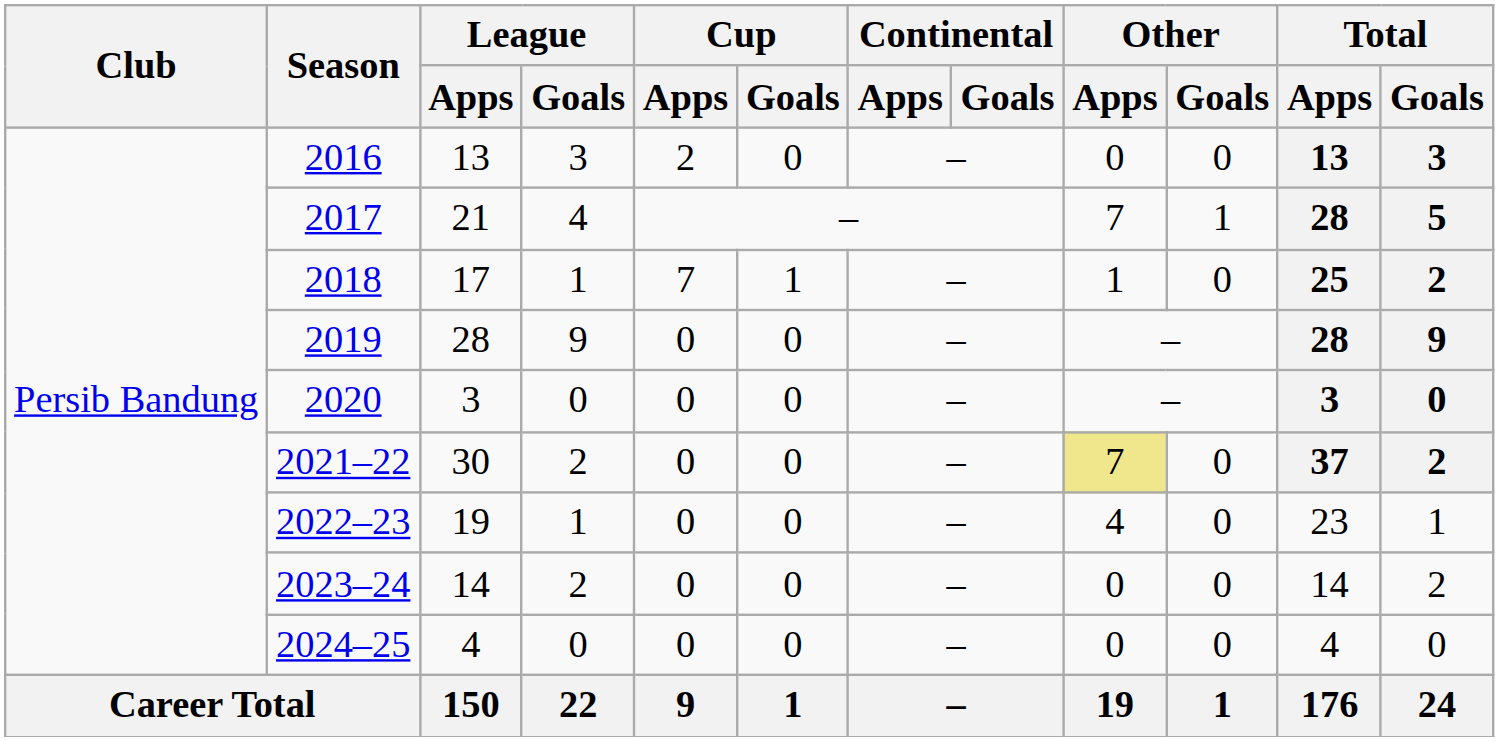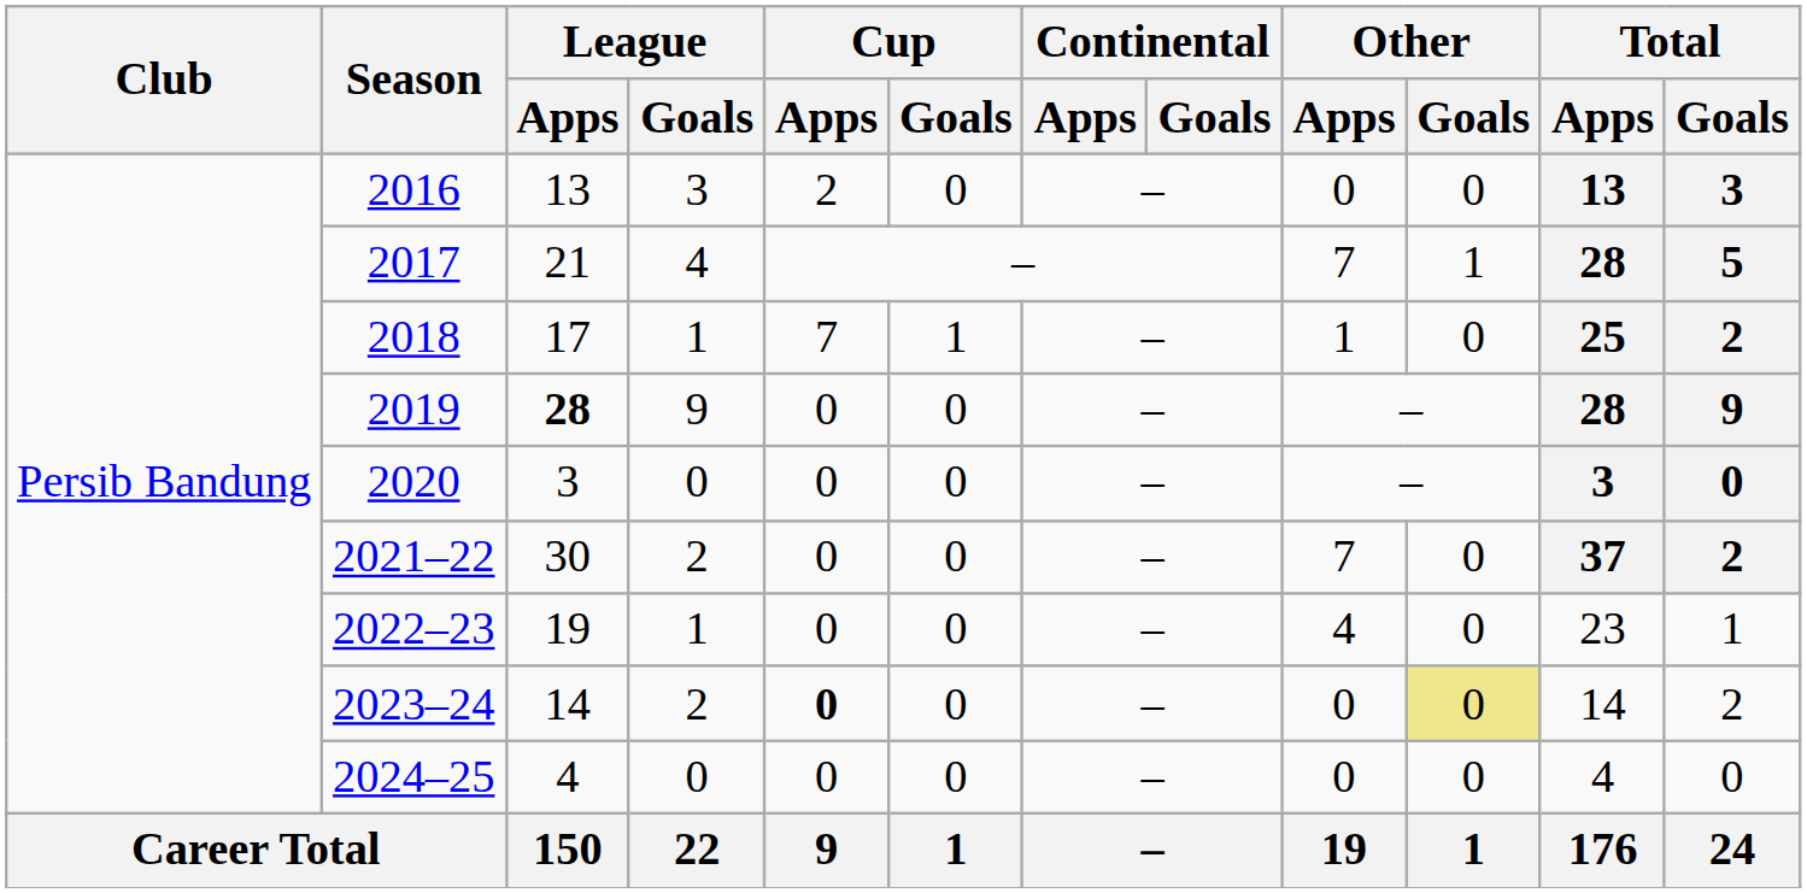2019 | League / Apps: normal -> bold
2021–22 | Other / Apps: khaki background -> no background
2023–24 | Cup / Apps: normal -> bold
2023–24 | Other / Goals: no background -> khaki background
